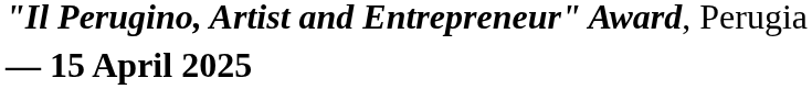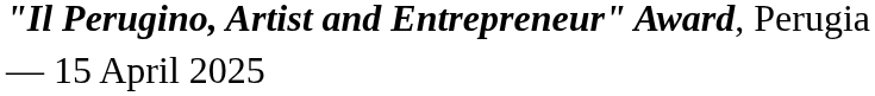row 2 | column 1: bold -> normal
